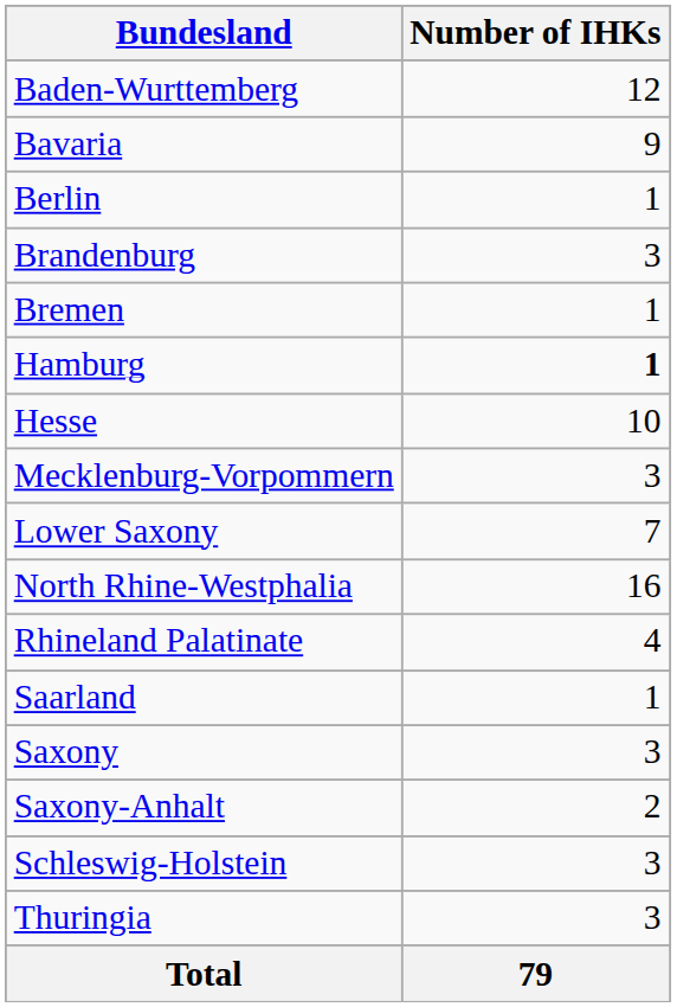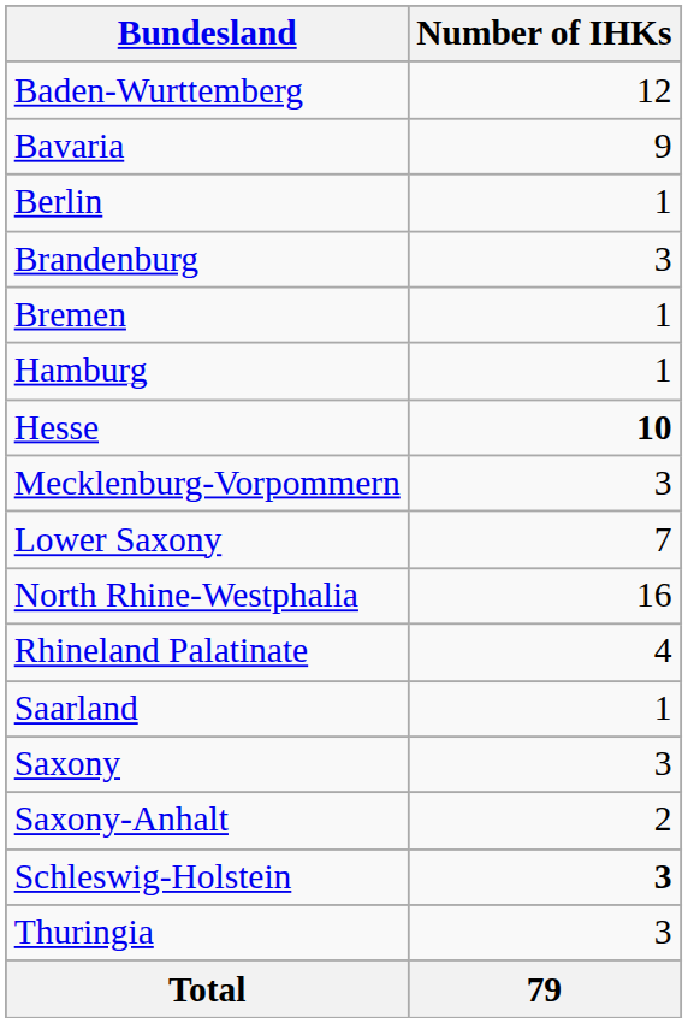Hamburg | Number of IHKs: bold -> normal
Hesse | Number of IHKs: normal -> bold
Schleswig-Holstein | Number of IHKs: normal -> bold
